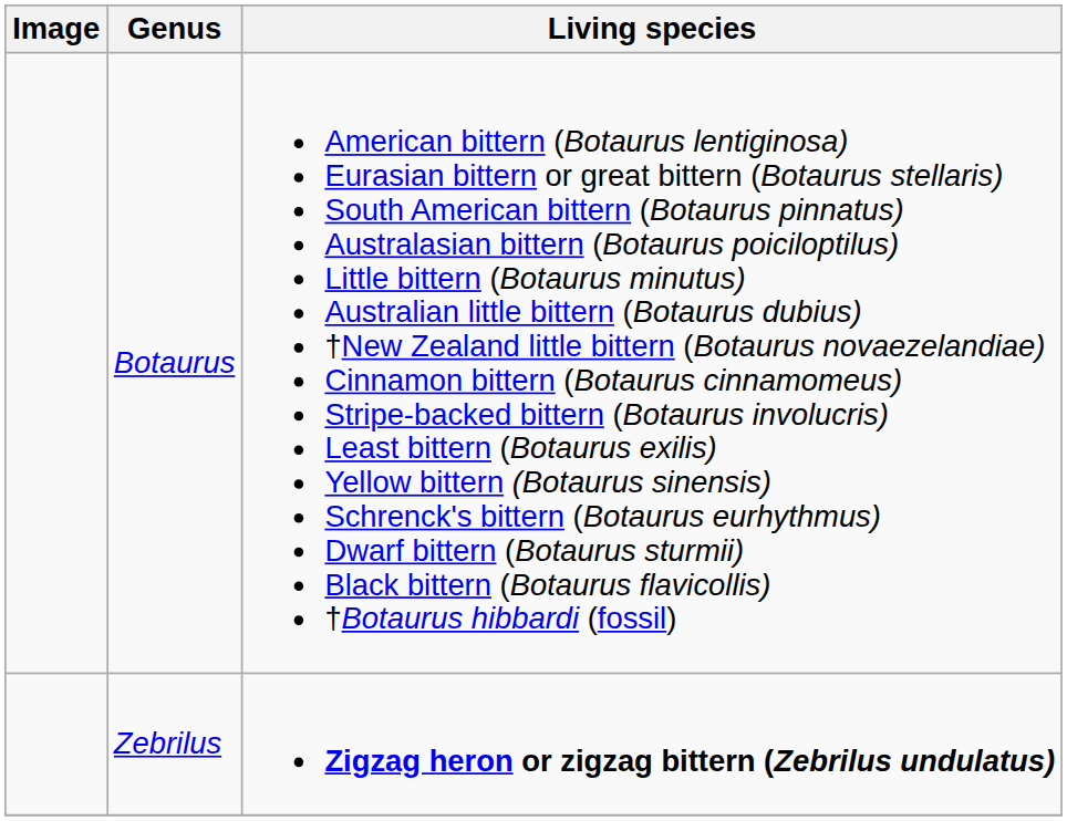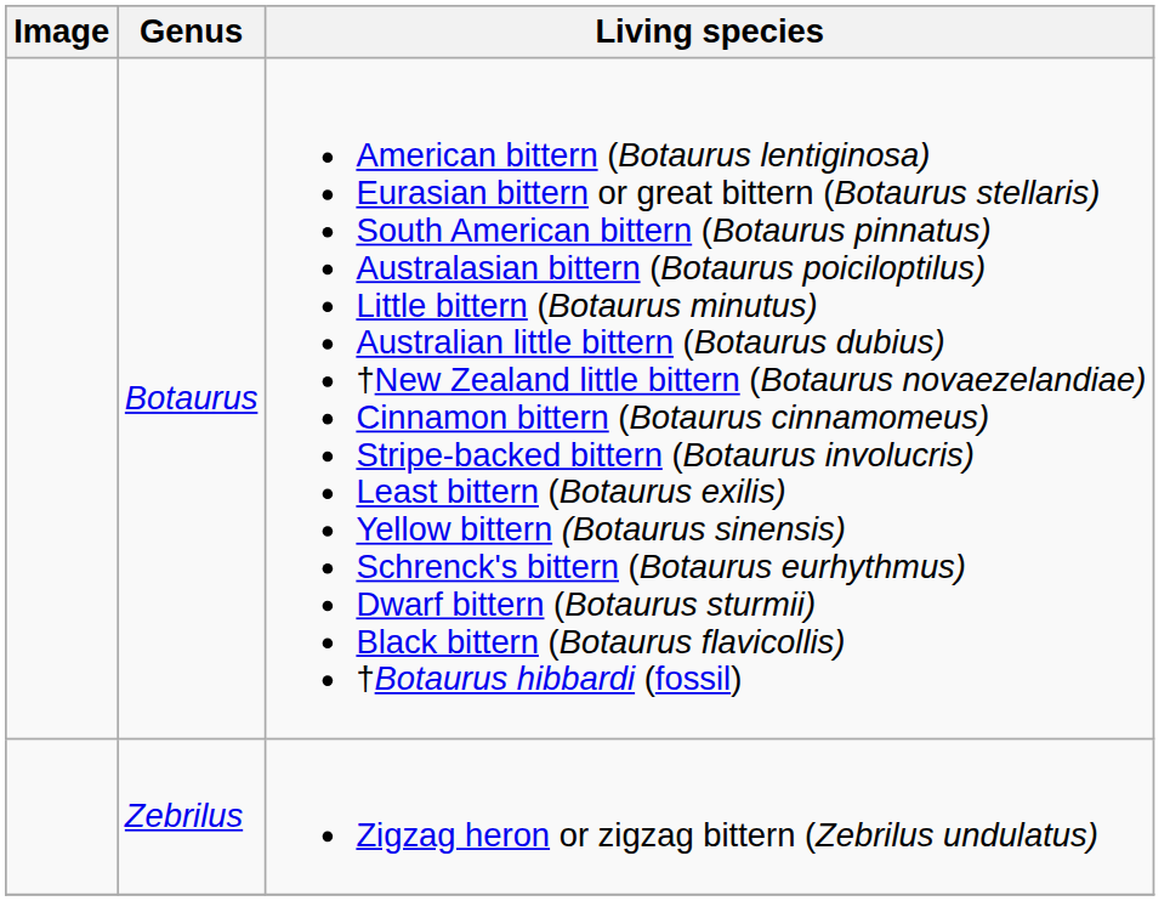Zebrilus | Living species: bold -> normal
